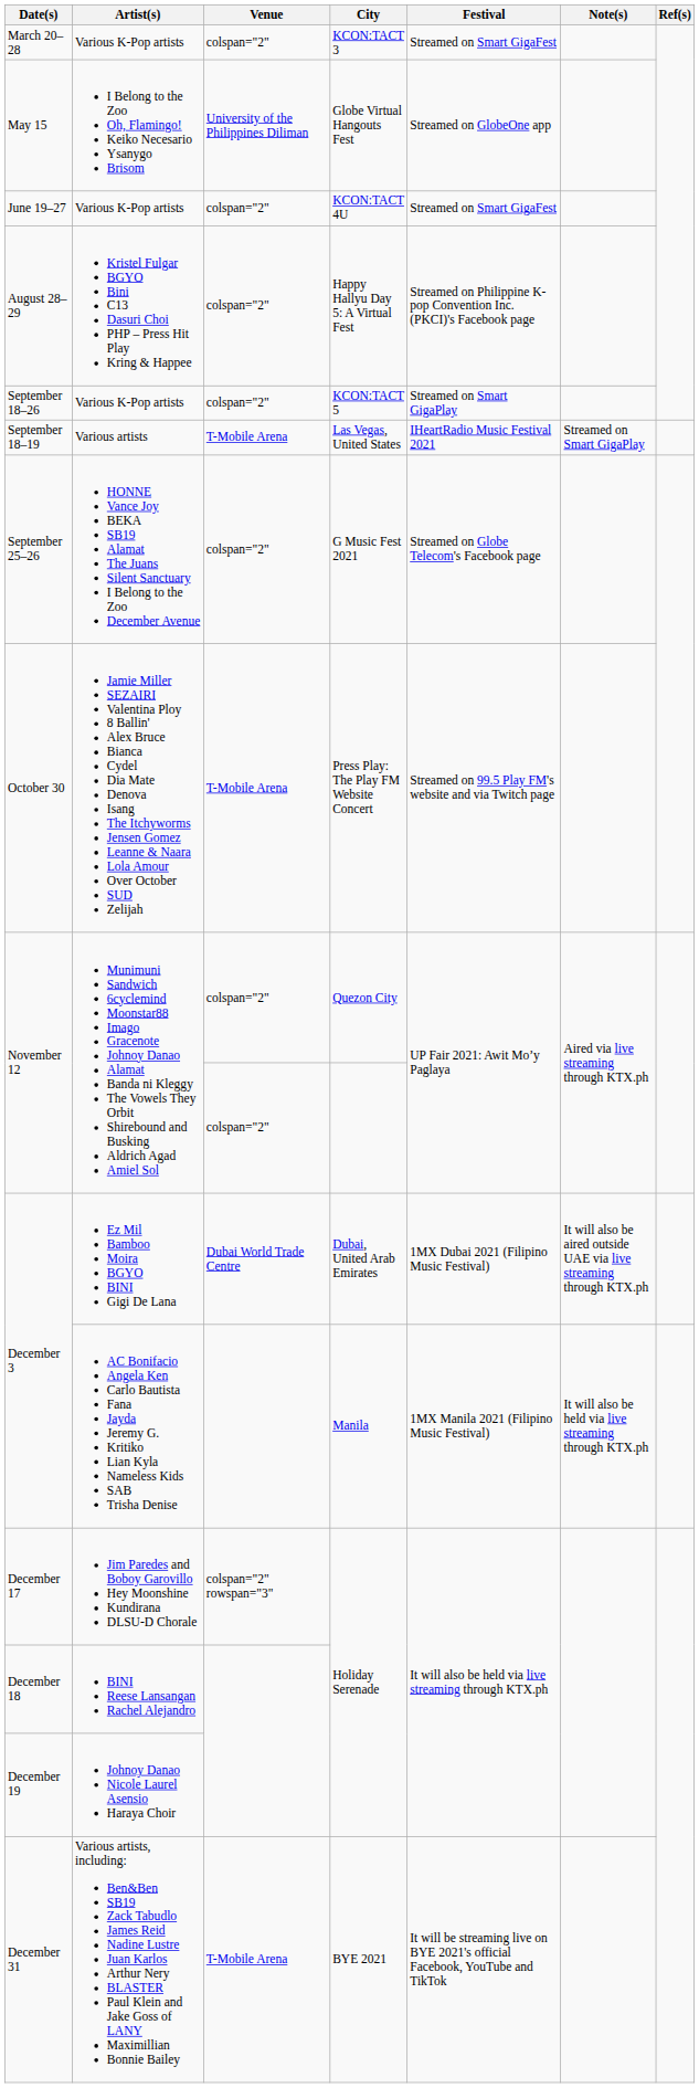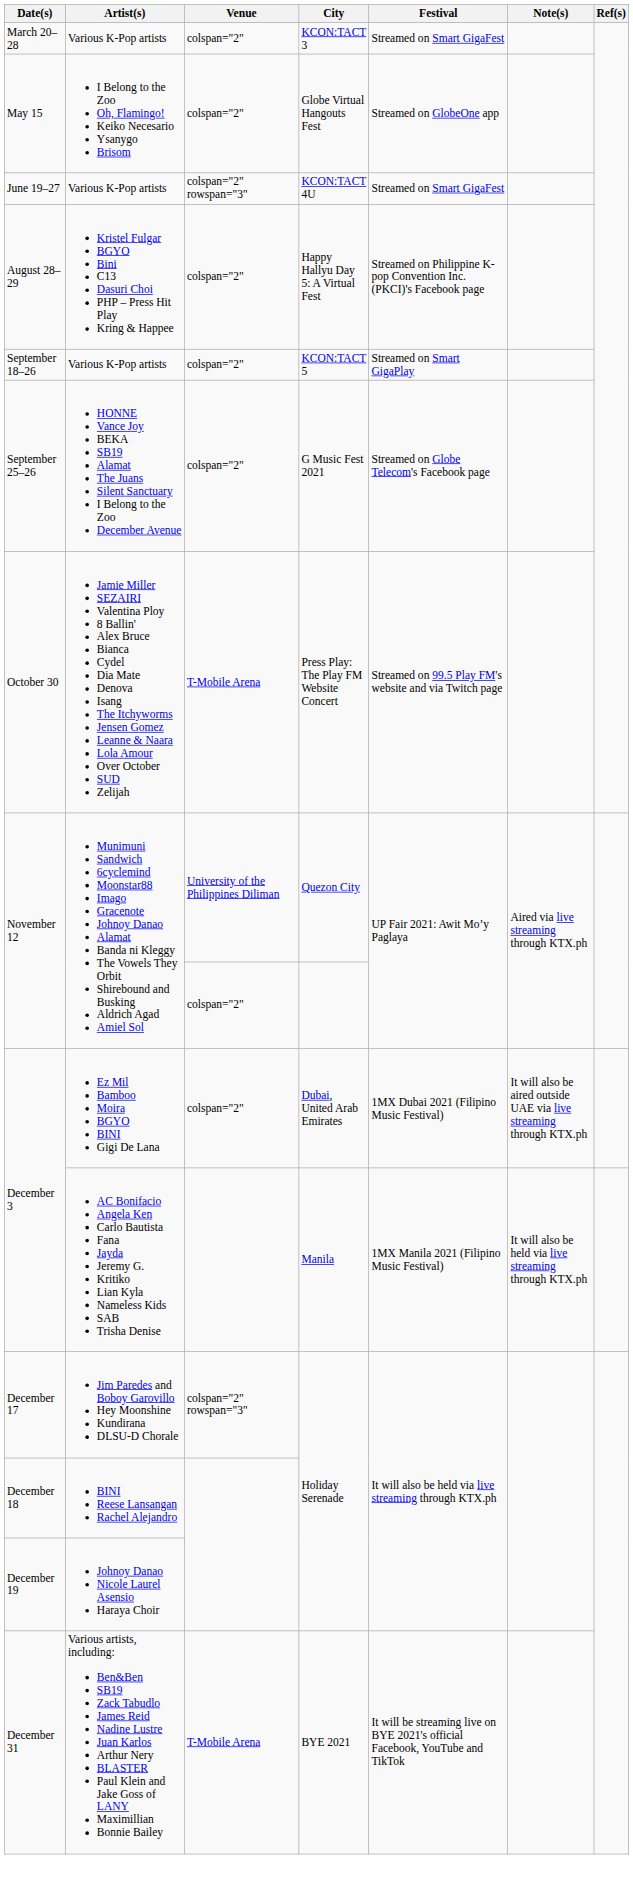May 15 | Venue: University of the Philippines Diliman -> colspan="2"
June 19–27 | Venue: colspan="2" -> colspan="2" rowspan="3"
- row: September 18–19 | Various artists | T-Mobile Arena | Las Vegas, United States | IHeartRadio Music Festival 2021 | Streamed on Smart GigaPlay
November 12 / Quezon City | Venue: colspan="2" -> University of the Philippines Diliman
December 3 / Dubai, United Arab Emirates | Venue: Dubai World Trade Centre -> colspan="2"
